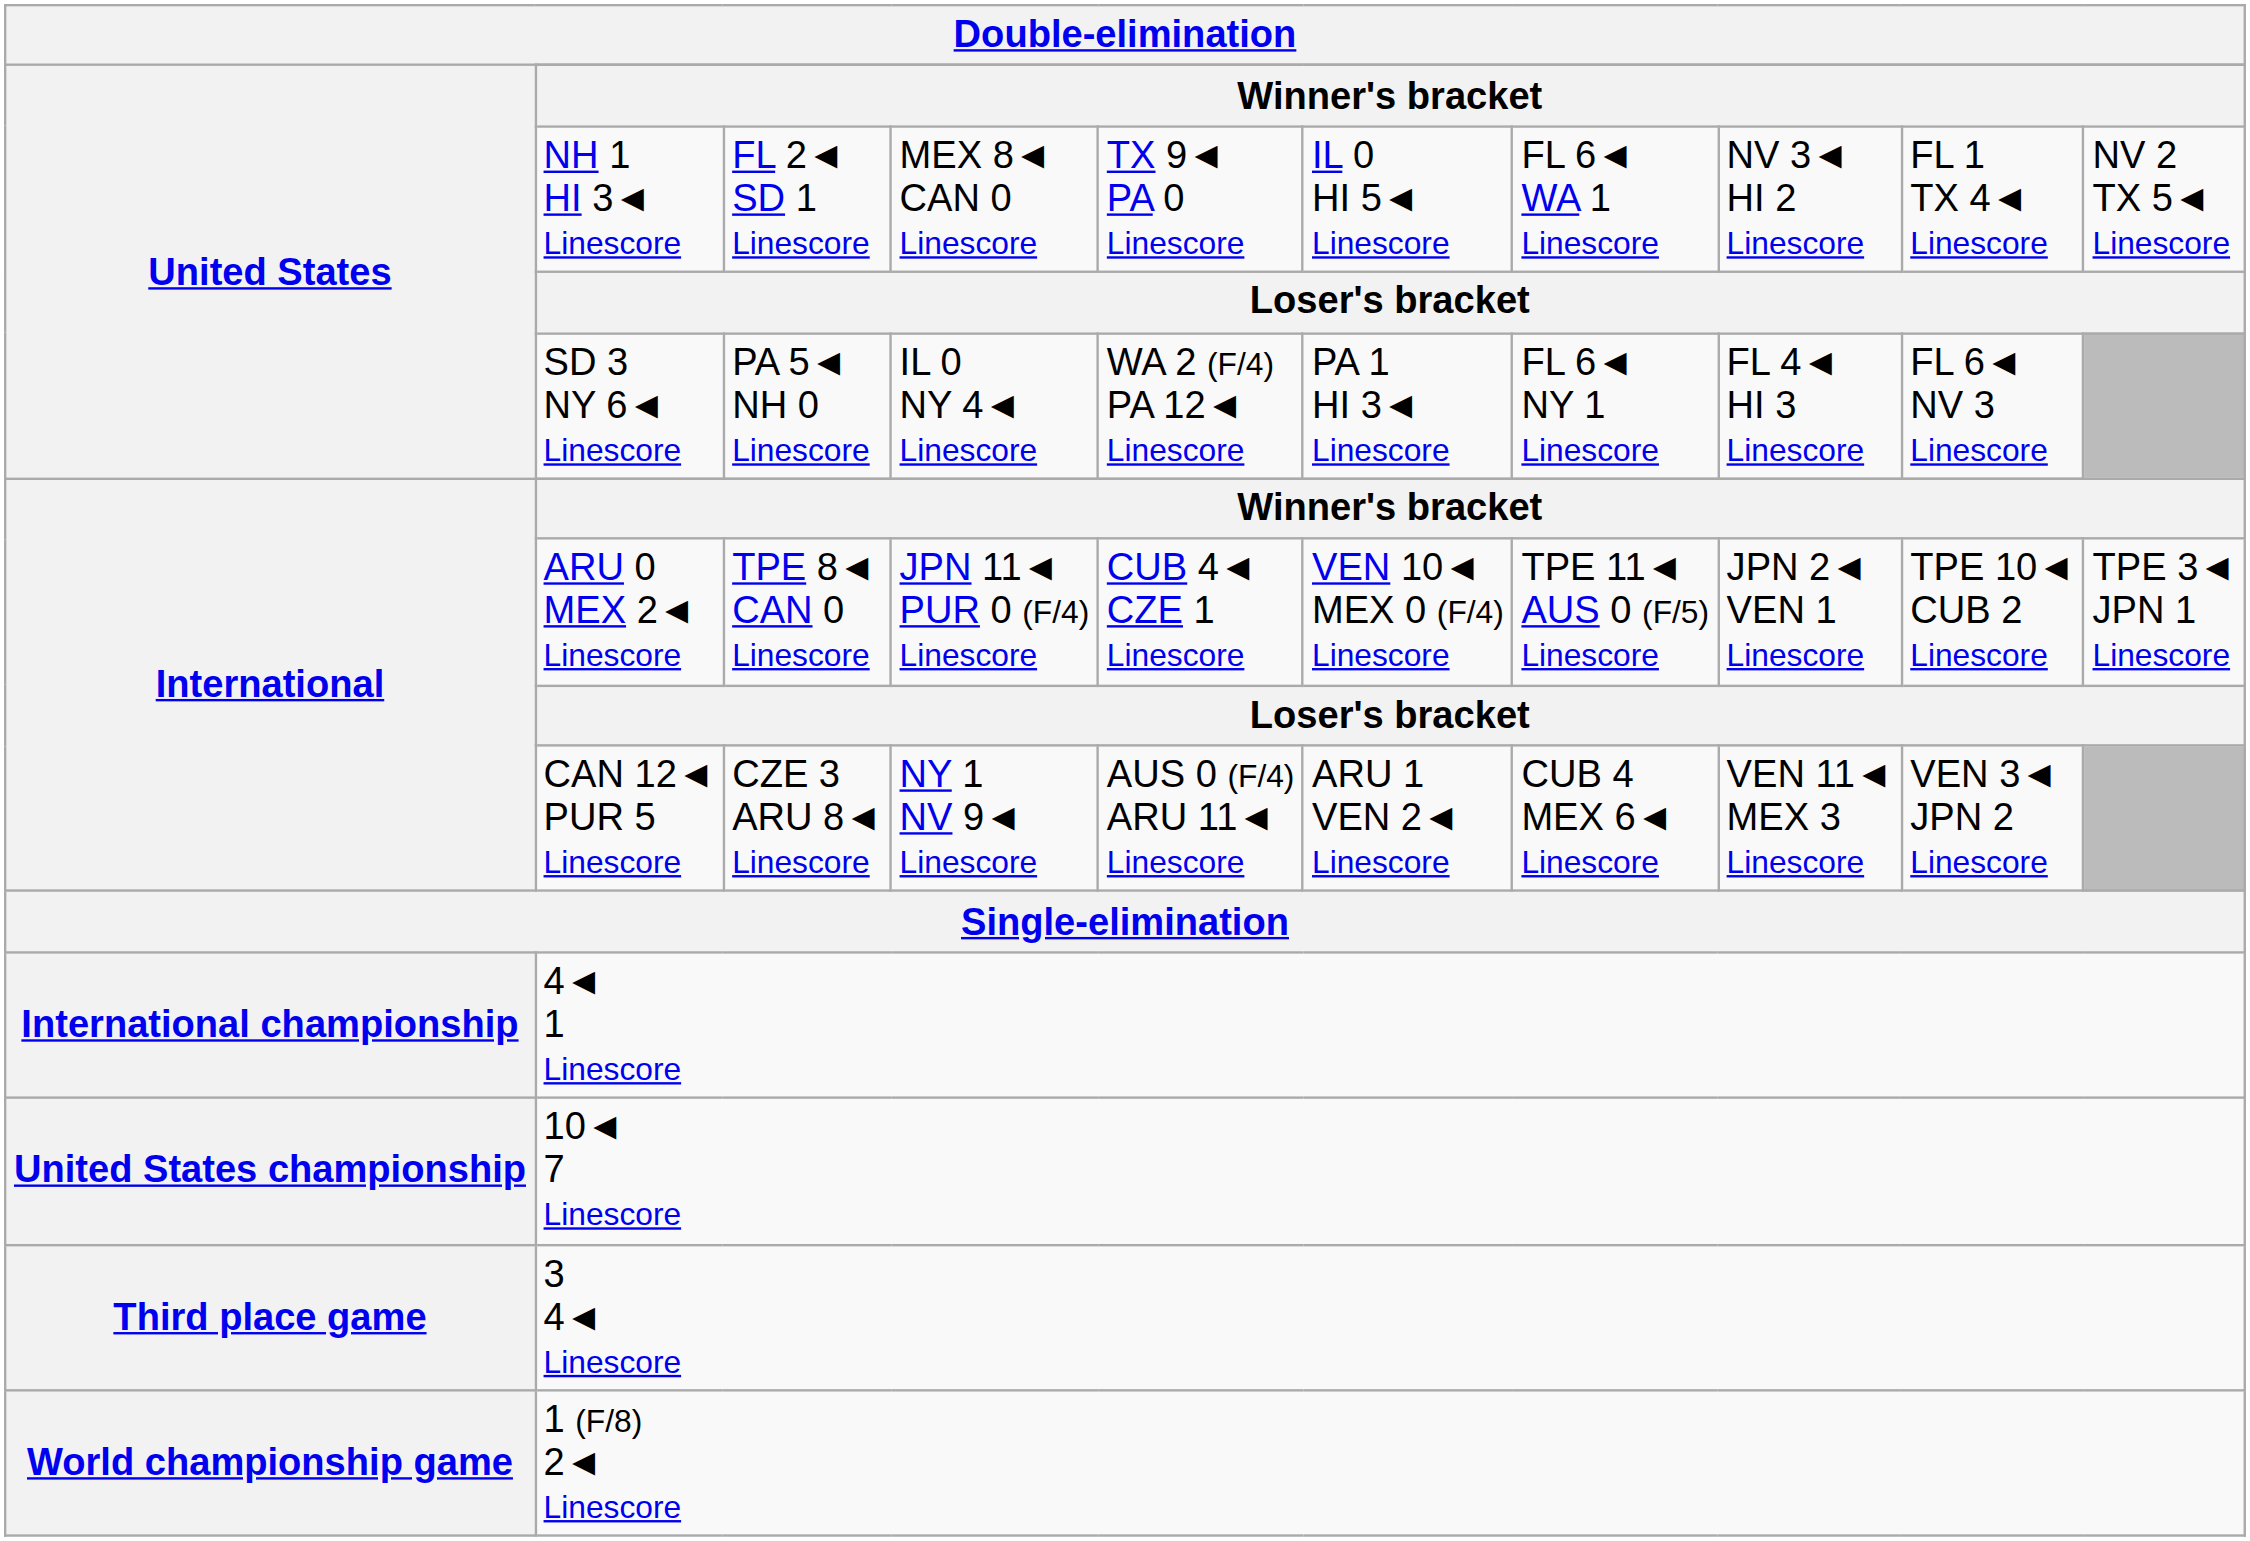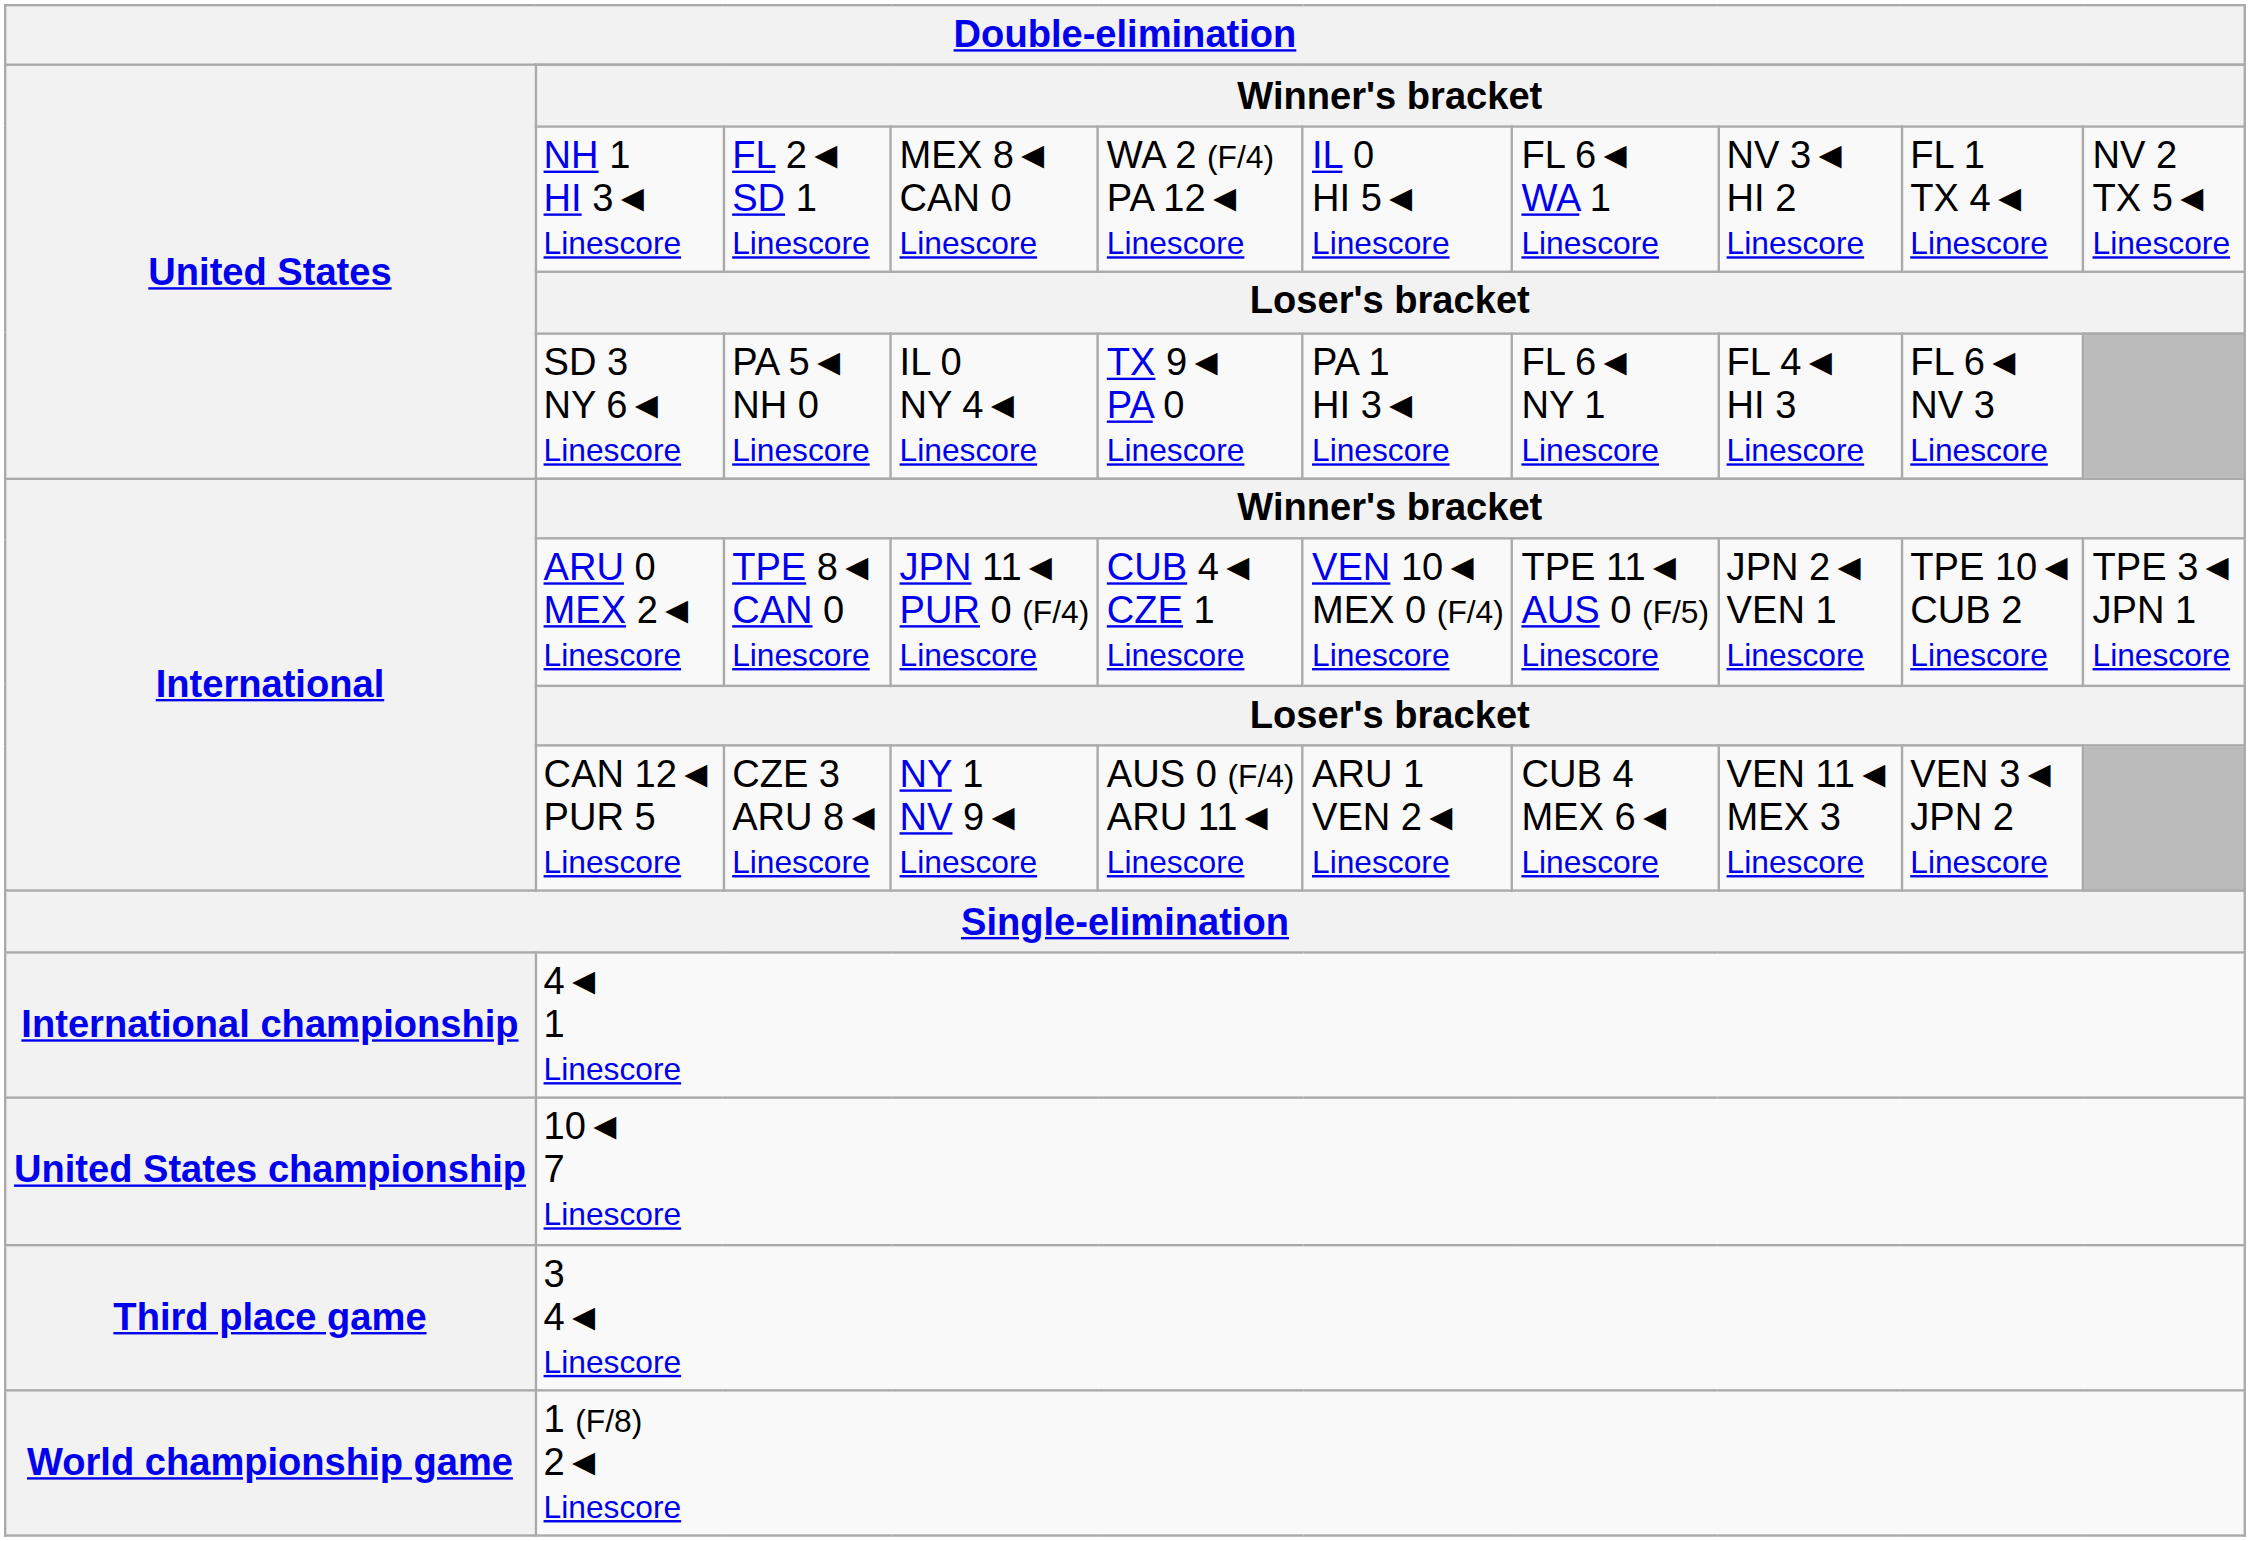NH 1 HI 3◄ Linescore | column 5: TX 9◄ PA 0 Linescore -> WA 2 (F/4) PA 12◄ Linescore
SD 3 NY 6◄ Linescore | column 5: WA 2 (F/4) PA 12◄ Linescore -> TX 9◄ PA 0 Linescore
